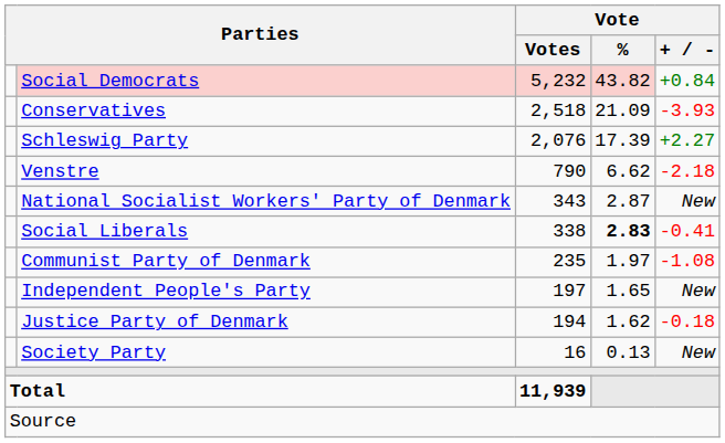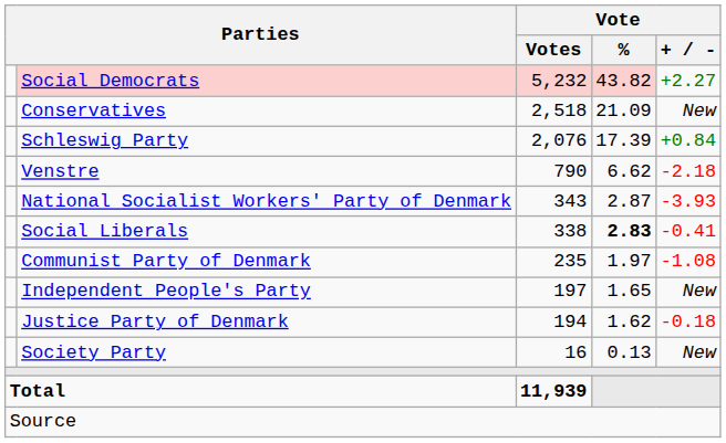Social Democrats | Vote / + / -: +0.84 -> +2.27
Conservatives | Vote / + / -: -3.93 -> New
Schleswig Party | Vote / + / -: +2.27 -> +0.84
National Socialist Workers' Party of Denmark | Vote / + / -: New -> -3.93
